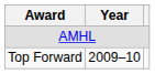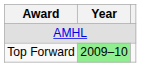Top Forward | Year: no background -> lightgreen background
